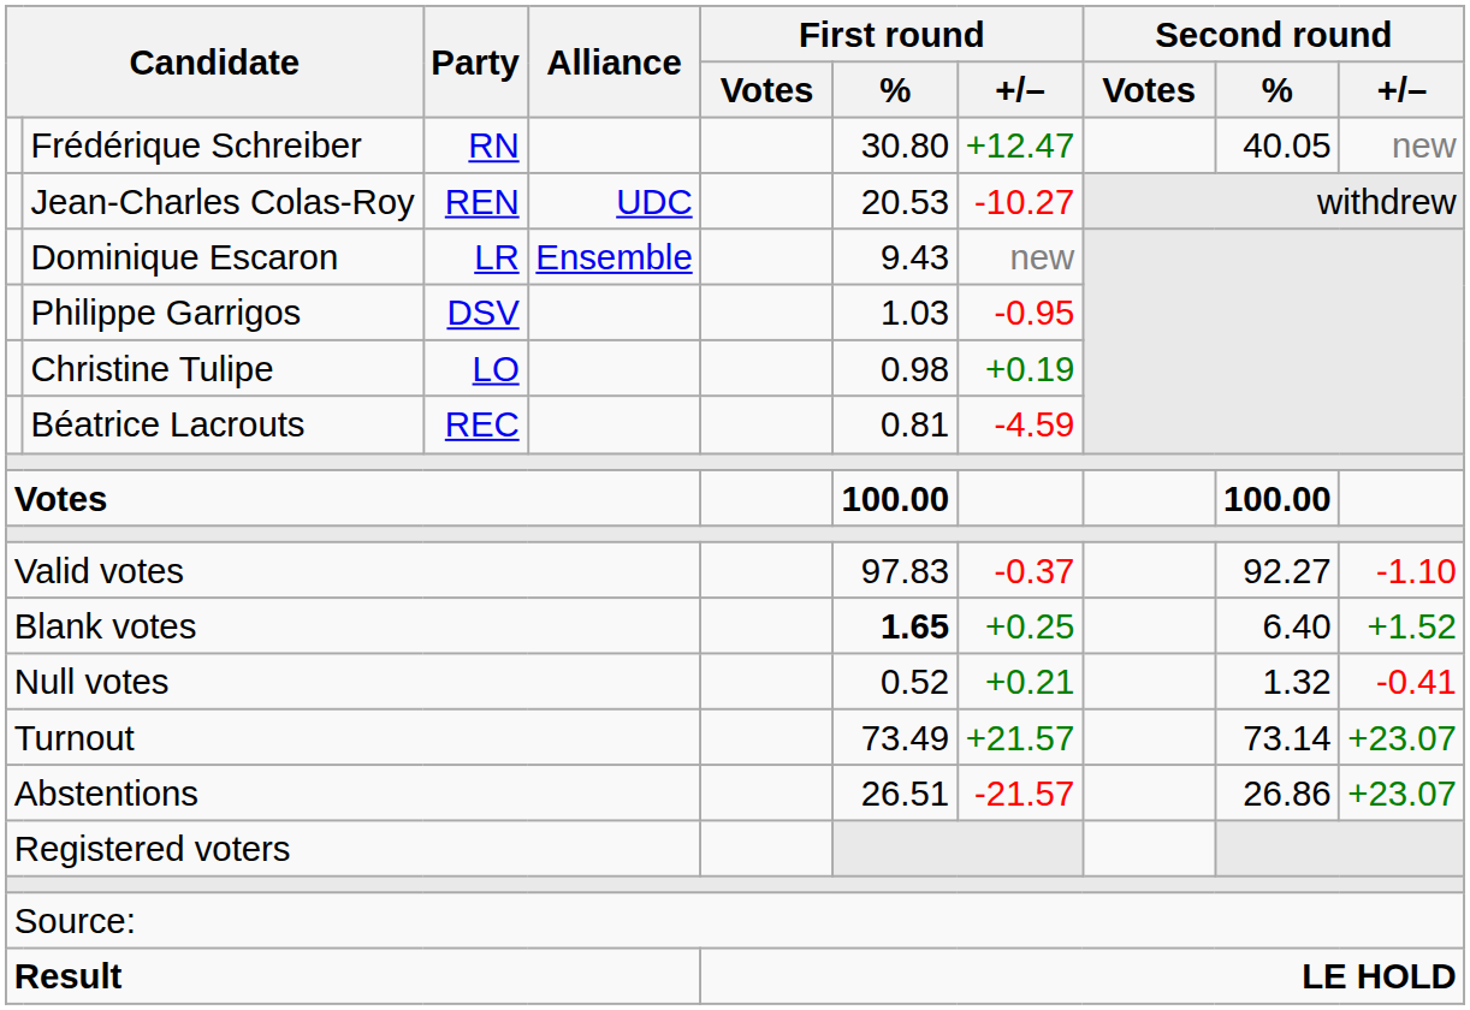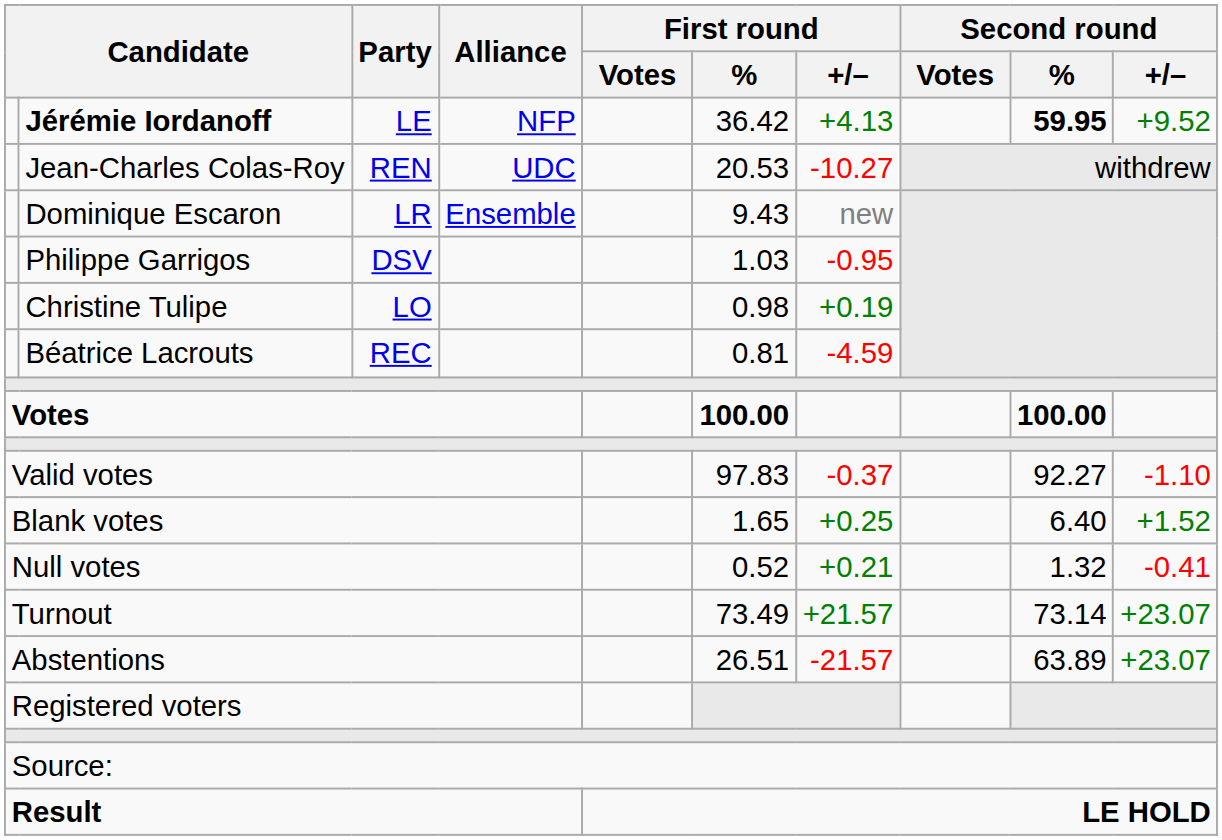+ row: Jérémie Iordanoff | LE | NFP | 36.42 | +4.13 | 59.95 | +9.52
- row: Frédérique Schreiber | RN | 30.80 | +12.47 | 40.05 | new
Blank votes | First round / %: bold -> normal
Abstentions | Second round / %: 26.86 -> 63.89
